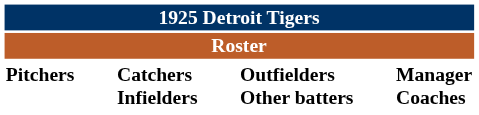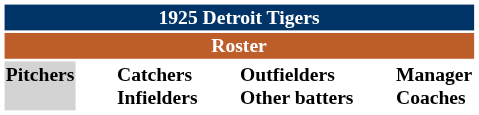Pitchers | column 1: no background -> lightgrey background
